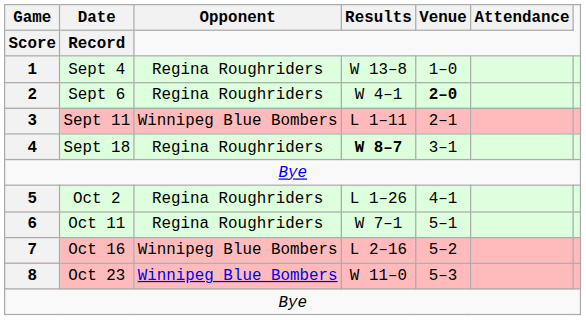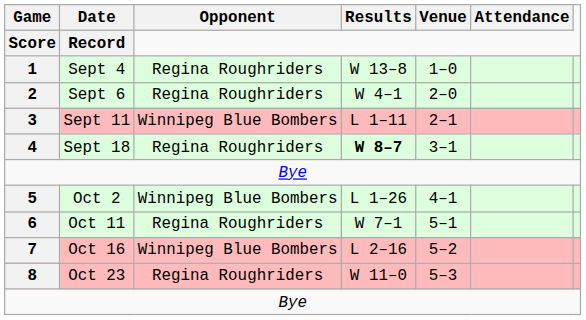Sept 6 | Venue: bold -> normal
Oct 2 | Opponent: Regina Roughriders -> Winnipeg Blue Bombers
Oct 23 | Opponent: Winnipeg Blue Bombers -> Regina Roughriders
